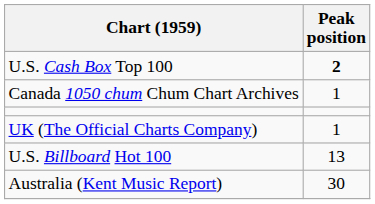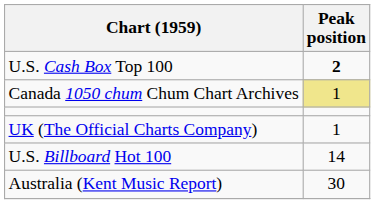row 3 | Peak position: no background -> khaki background
row 6 | Peak position: 13 -> 14
